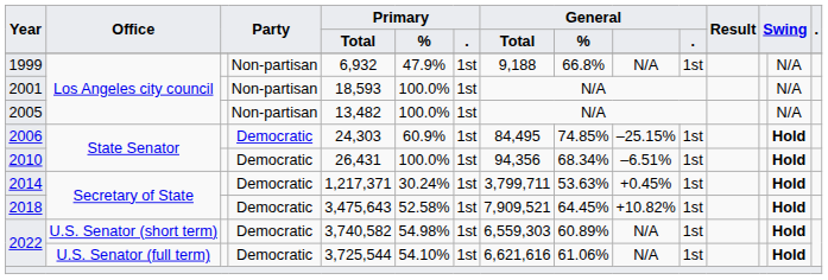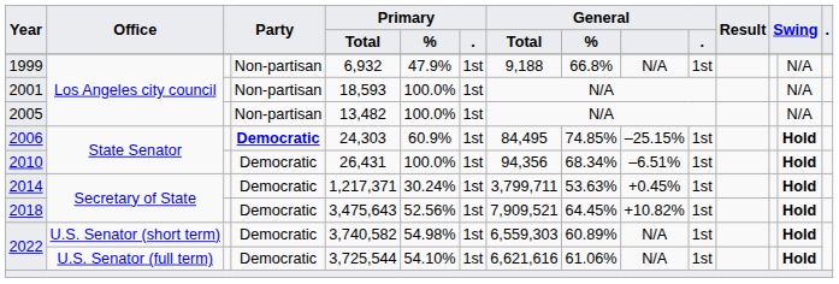2006 | column 4: normal -> bold
2018 | Primary / %: 52.58% -> 52.56%
